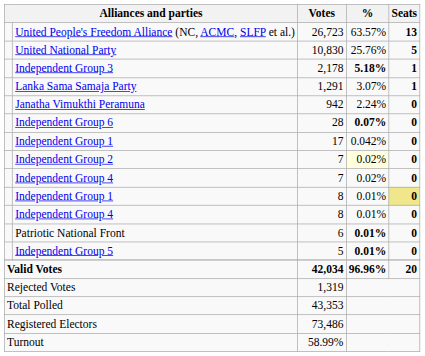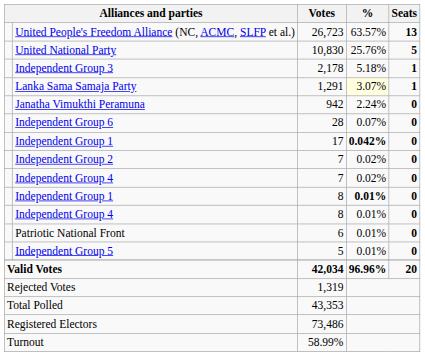Independent Group 3 | %: bold -> normal
Lanka Sama Samaja Party | %: no background -> lightyellow background
Independent Group 6 | %: bold -> normal
Independent Group 1 / 17 | %: normal -> bold
Independent Group 2 | %: lightyellow background -> no background
Independent Group 1 / 8 | %: normal -> bold
Independent Group 1 / 8 | Seats: khaki background -> no background
Patriotic National Front | %: bold -> normal
Independent Group 5 | %: bold -> normal
